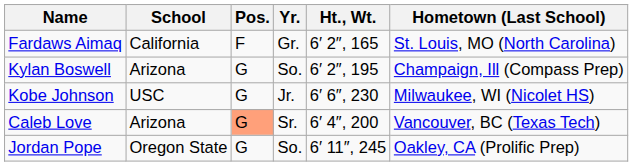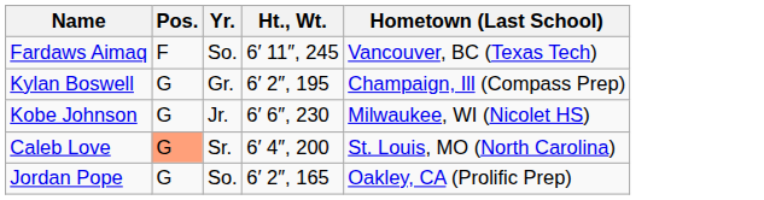- column: School | California | Arizona | USC | Arizona | Oregon State
Fardaws Aimaq | Yr.: Gr. -> So.
Fardaws Aimaq | Ht., Wt.: 6′ 2″, 165 -> 6′ 11″, 245
Fardaws Aimaq | Hometown (Last School): St. Louis, MO (North Carolina) -> Vancouver, BC (Texas Tech)
Kylan Boswell | Yr.: So. -> Gr.
Caleb Love | Hometown (Last School): Vancouver, BC (Texas Tech) -> St. Louis, MO (North Carolina)
Jordan Pope | Ht., Wt.: 6′ 11″, 245 -> 6′ 2″, 165
